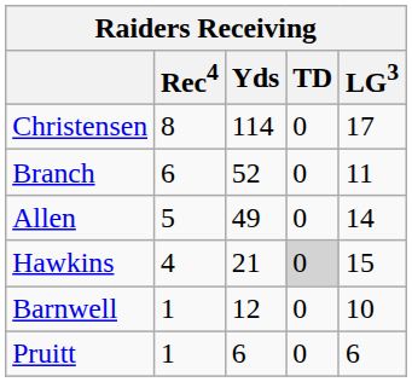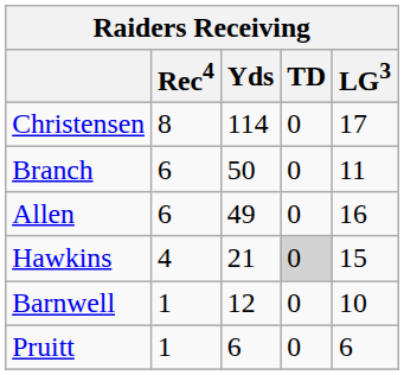Branch | Yds: 52 -> 50
Allen | Rec4: 5 -> 6
Allen | LG3: 14 -> 16
